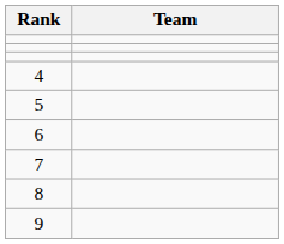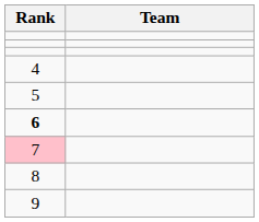row 7 | Rank: normal -> bold
row 8 | Rank: no background -> pink background
